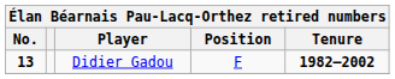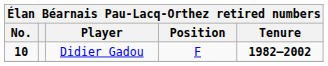Didier Gadou | No.: 13 -> 10
